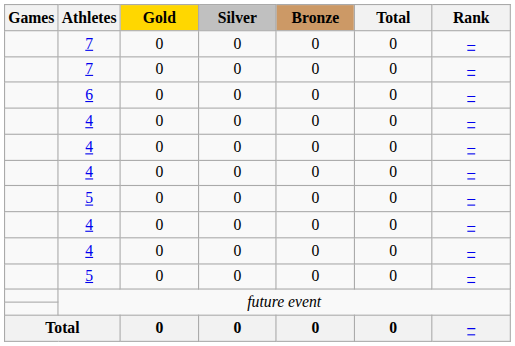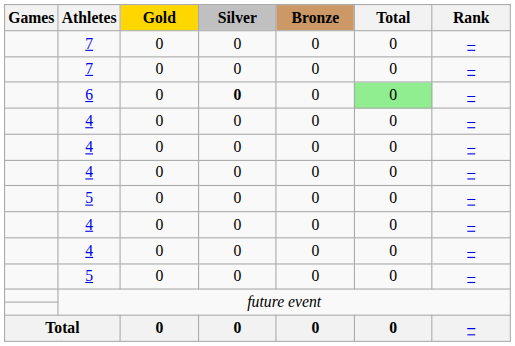6 | Silver: normal -> bold
6 | Total: no background -> lightgreen background
